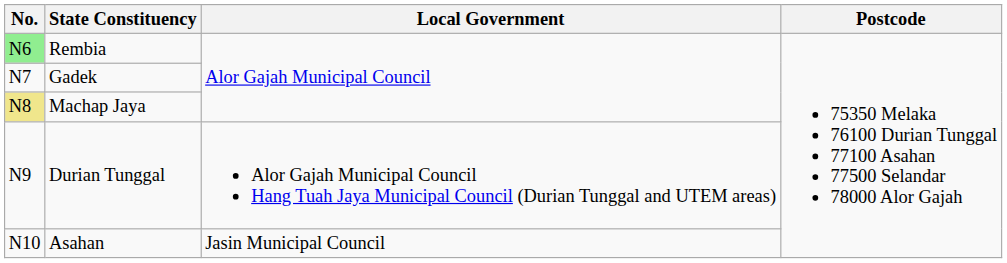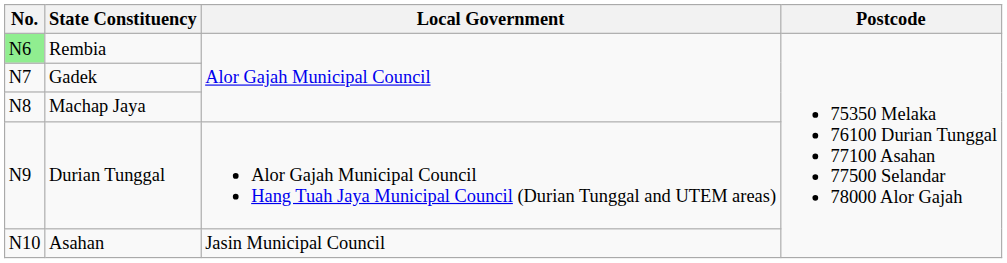Machap Jaya | No.: khaki background -> no background
